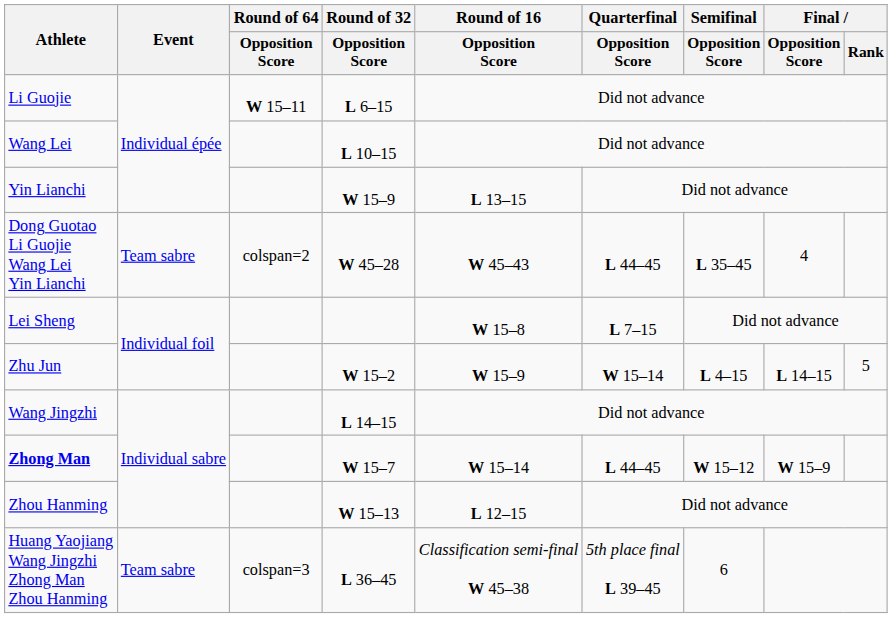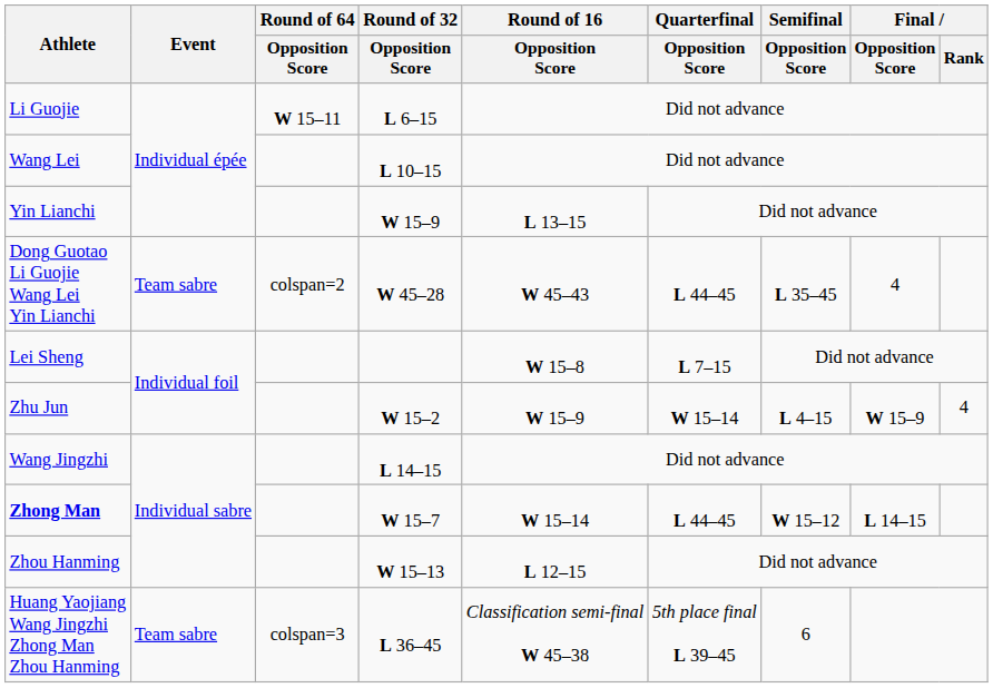Zhu Jun | Final / Opposition Score: L 14–15 -> W 15–9
Zhu Jun | Final / Rank: 5 -> 4
Zhong Man | Final / Opposition Score: W 15–9 -> L 14–15
